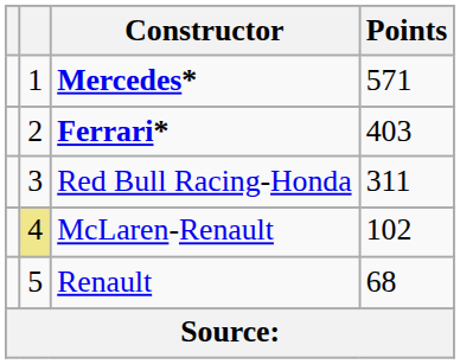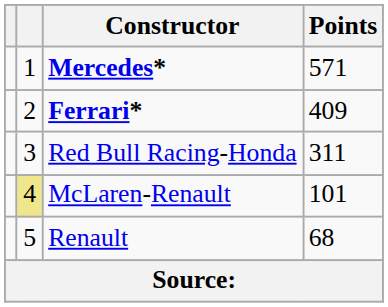Ferrari* | Points: 403 -> 409
McLaren-Renault | Points: 102 -> 101
